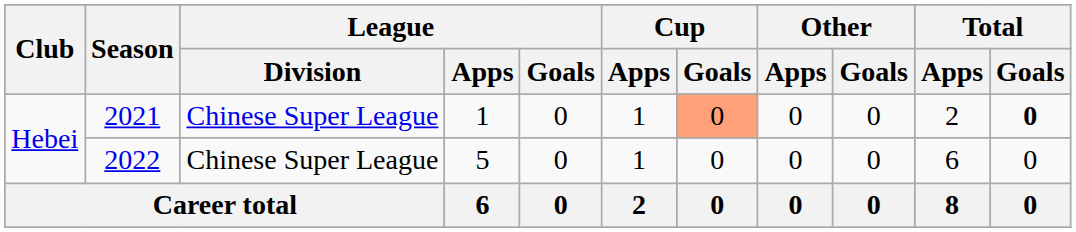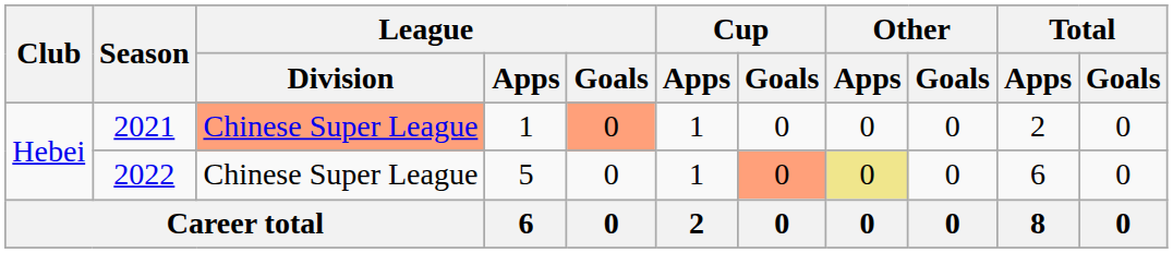2021 | League / Division: no background -> lightsalmon background
2021 | League / Goals: no background -> lightsalmon background
2021 | Cup / Goals: lightsalmon background -> no background
2021 | Total / Goals: bold -> normal
2022 | Cup / Goals: no background -> lightsalmon background
2022 | Other / Apps: no background -> khaki background
